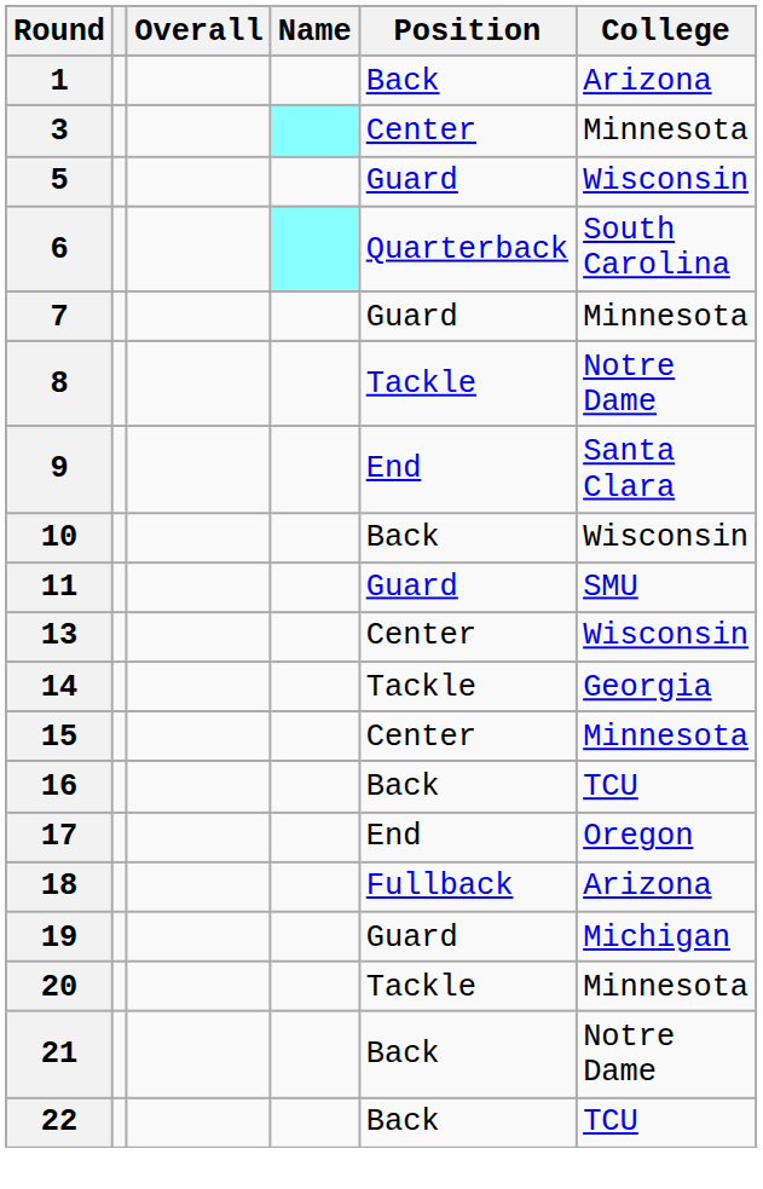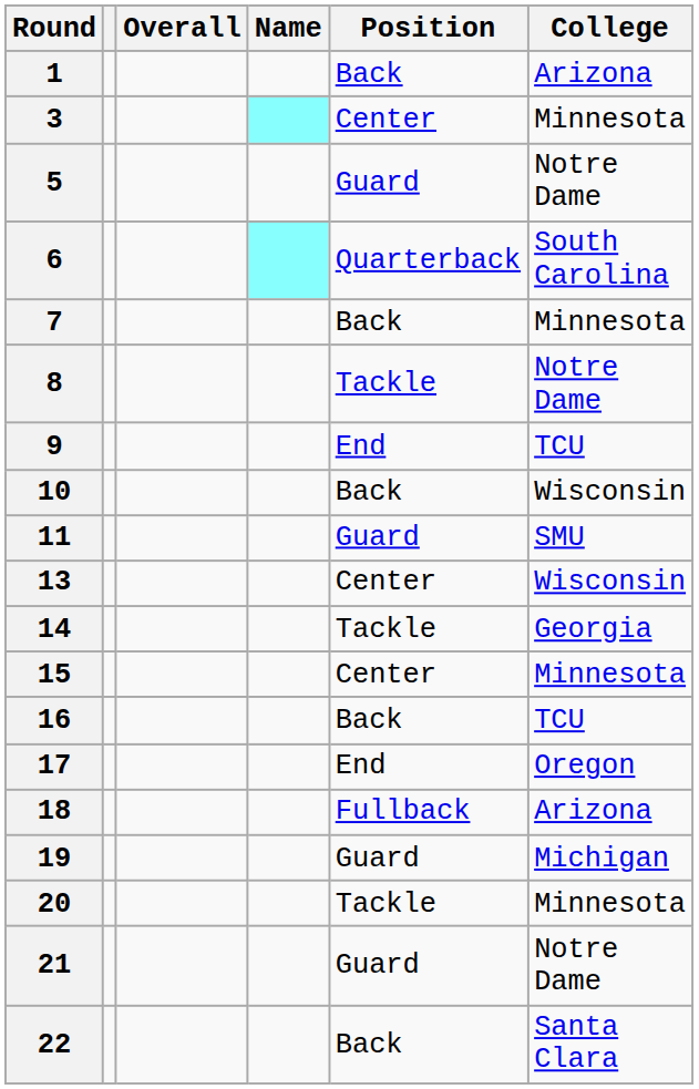5 | College: Wisconsin -> Notre Dame
7 | Position: Guard -> Back
9 | College: Santa Clara -> TCU
21 | Position: Back -> Guard
22 | College: TCU -> Santa Clara
